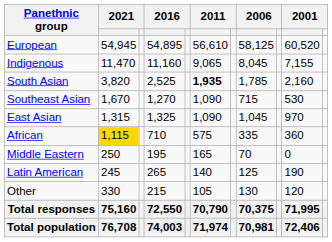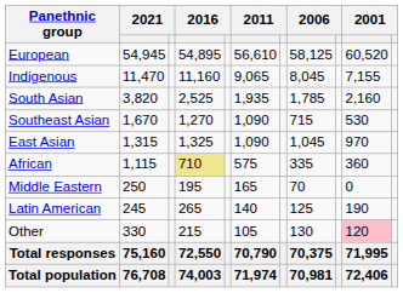South Asian | column 6: bold -> normal
African | column 2: gold background -> no background
African | column 4: no background -> khaki background
Other | column 10: no background -> pink background
